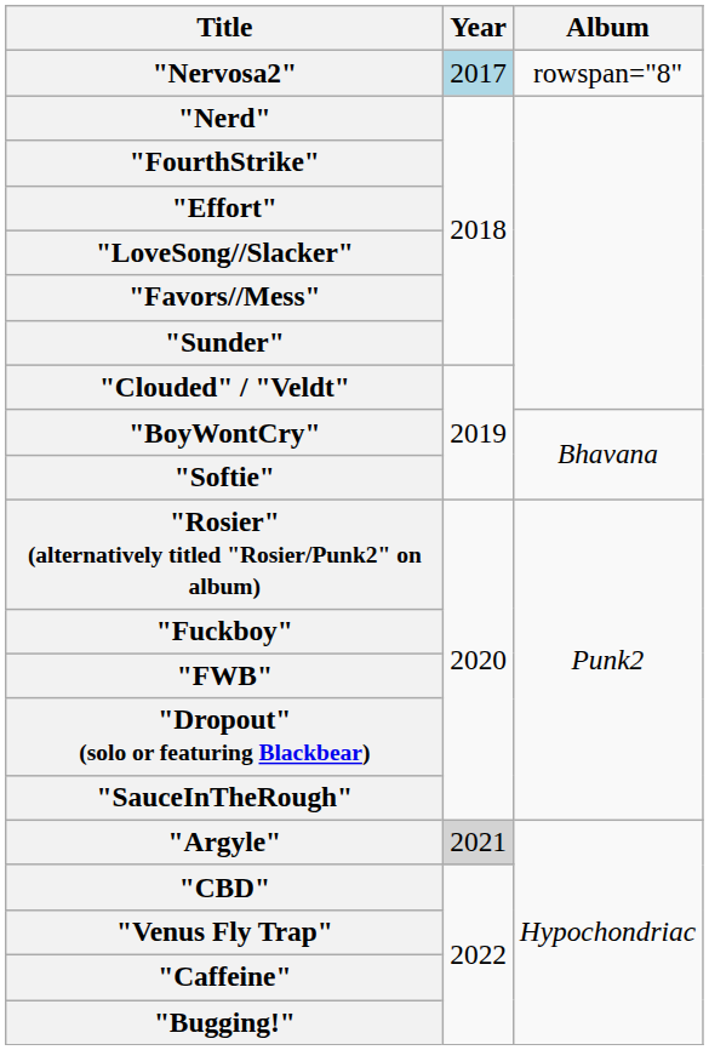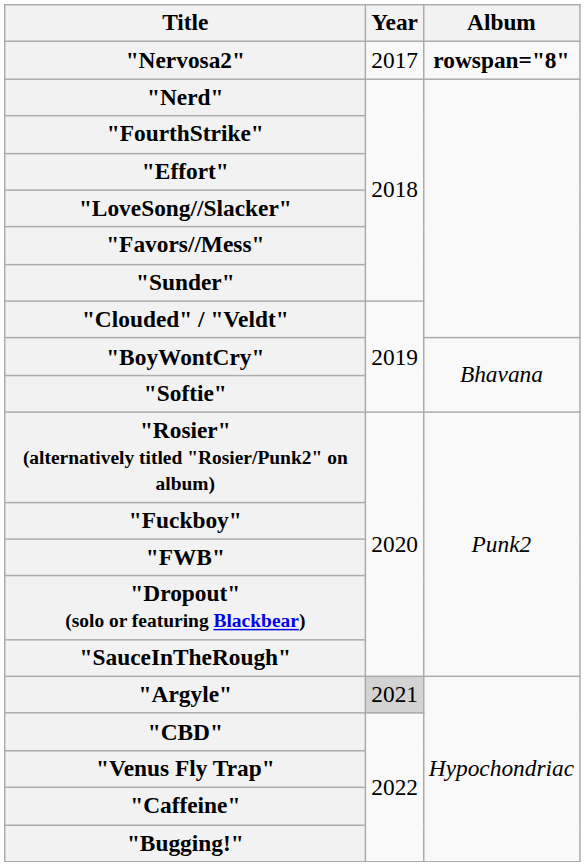"Nervosa2" | Year: lightblue background -> no background
"Nervosa2" | Album: normal -> bold
